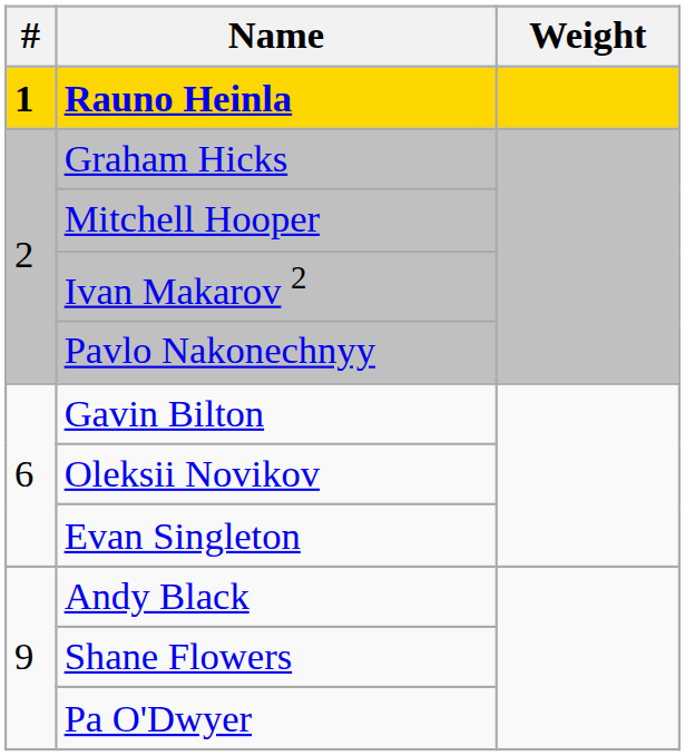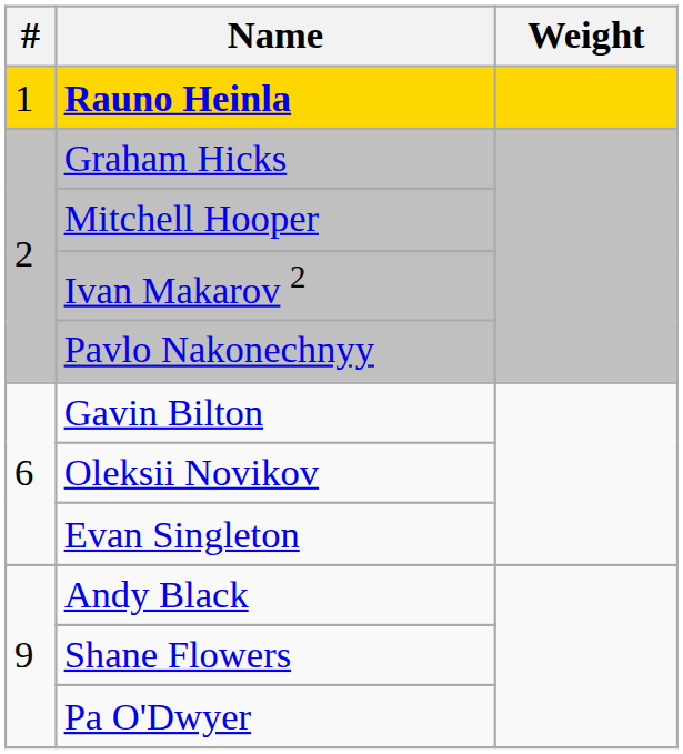Rauno Heinla | #: bold -> normal
